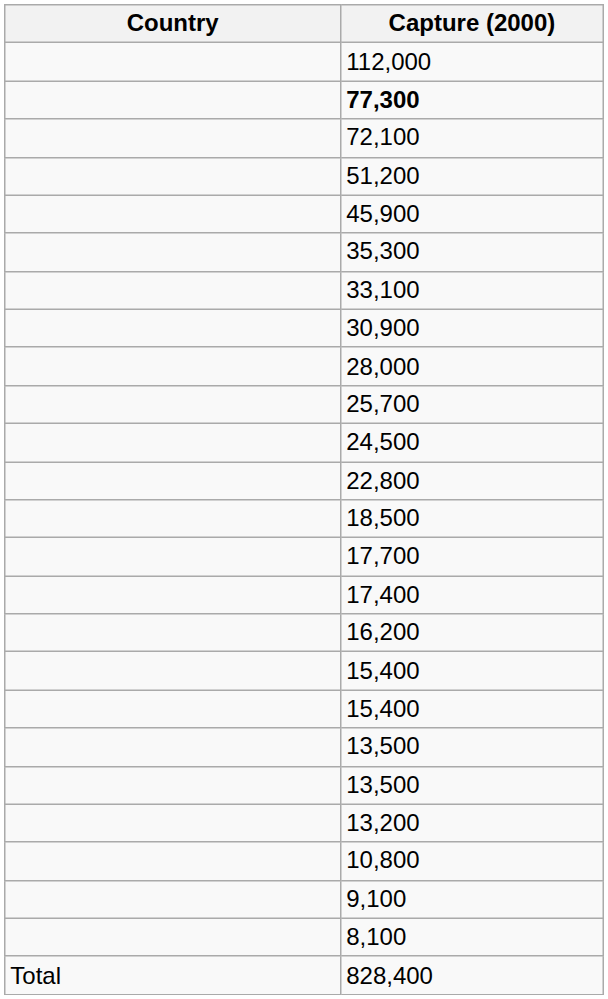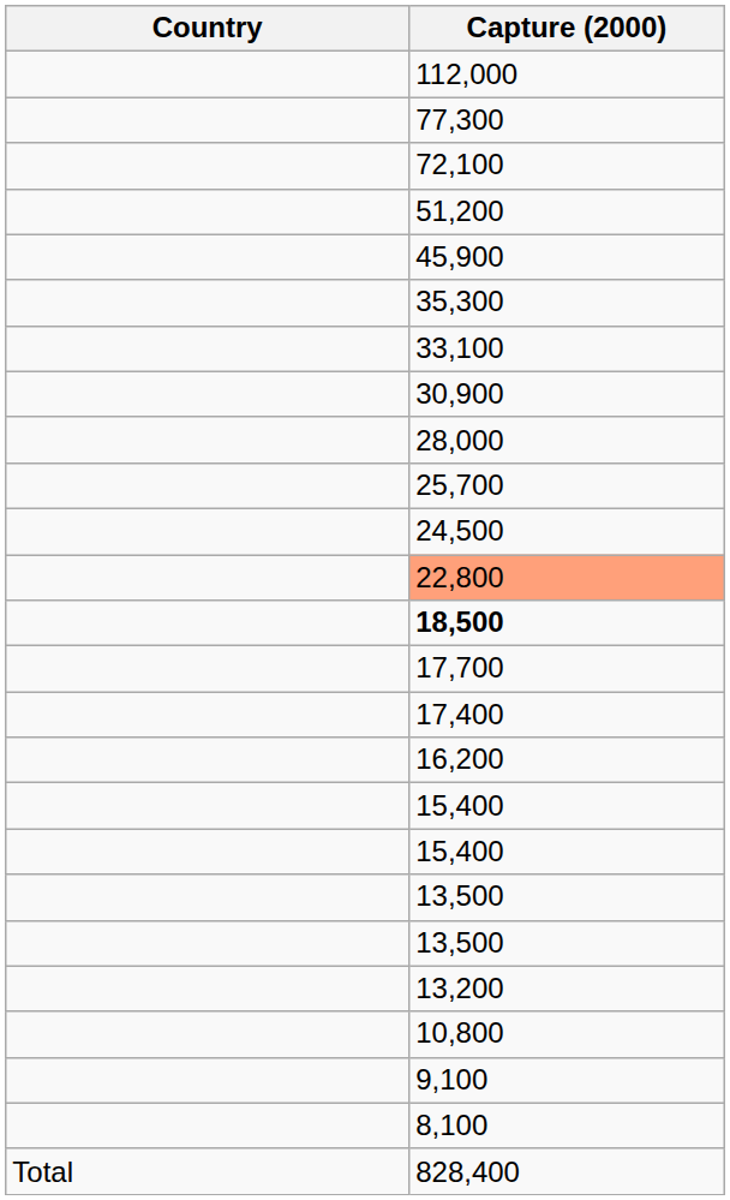row 3 | Capture (2000): bold -> normal
row 13 | Capture (2000): no background -> lightsalmon background
row 14 | Capture (2000): normal -> bold
